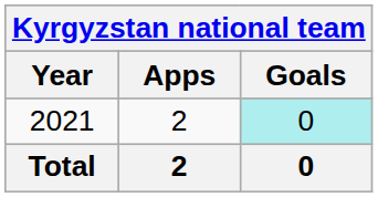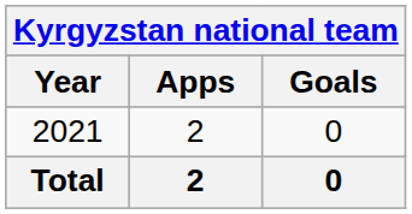2021 | Goals: paleturquoise background -> no background
